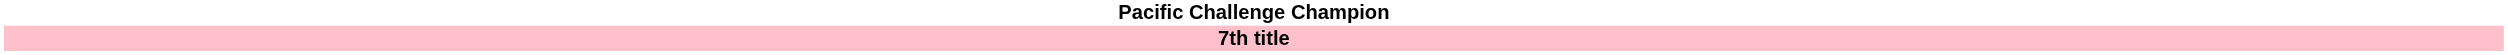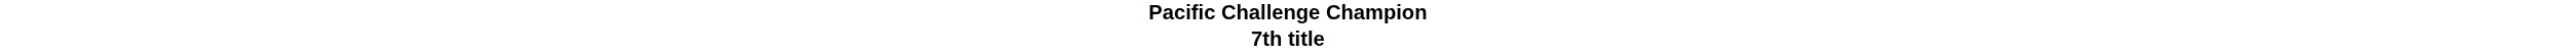row 2 | column 1: pink background -> no background
